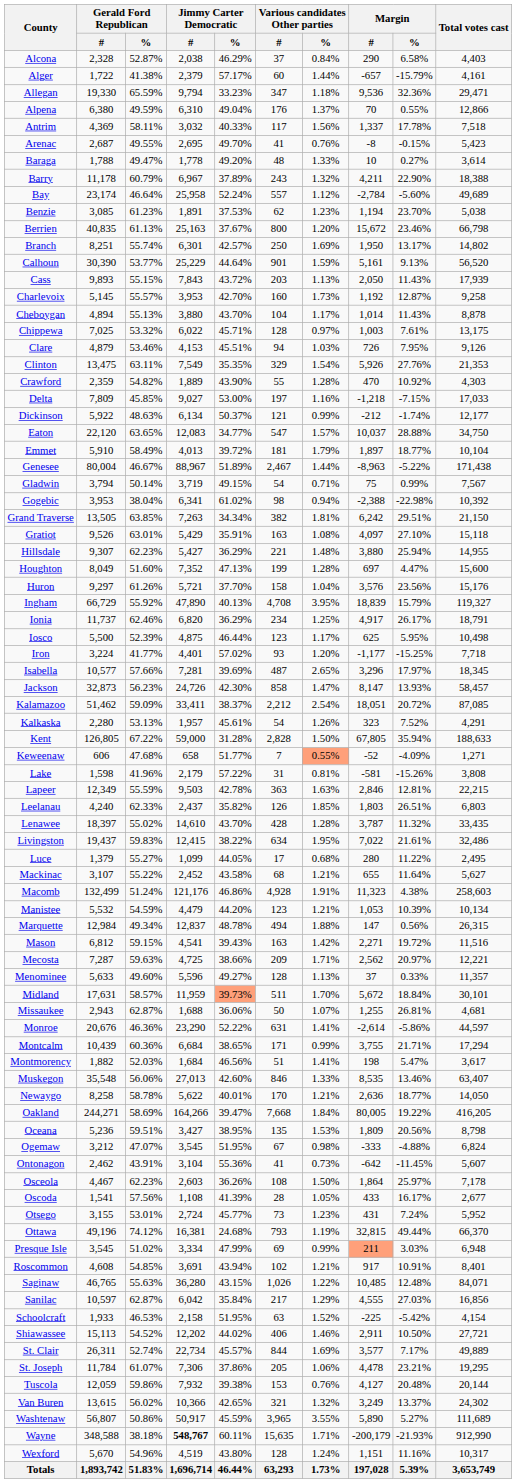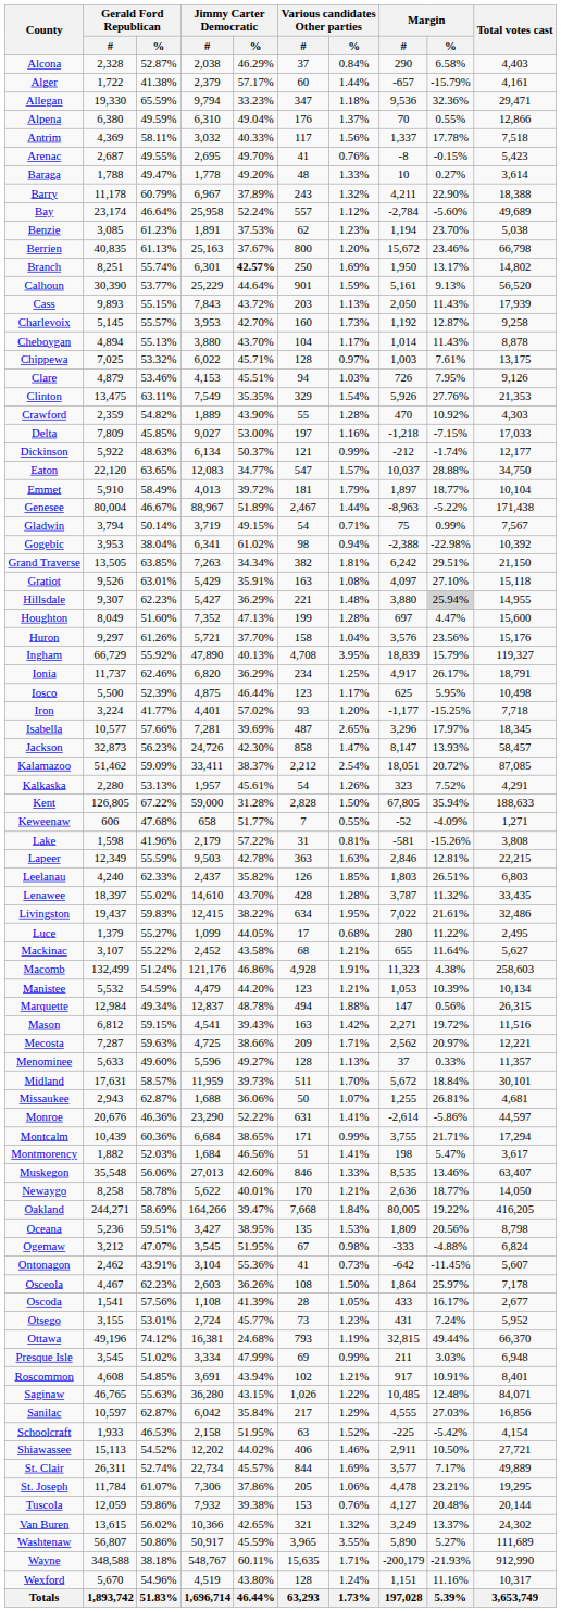Branch | Jimmy Carter Democratic / %: normal -> bold
Hillsdale | Margin / %: no background -> lightgrey background
Keweenaw | Various candidates Other parties / %: lightsalmon background -> no background
Midland | Jimmy Carter Democratic / %: lightsalmon background -> no background
Presque Isle | Margin / #: lightsalmon background -> no background
Wayne | Jimmy Carter Democratic / #: bold -> normal
